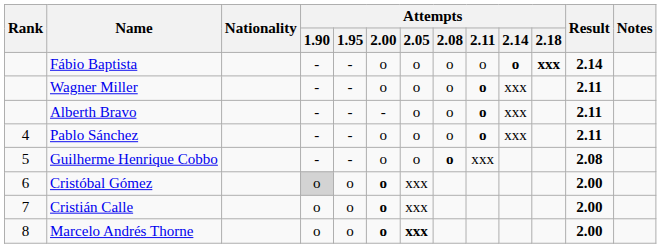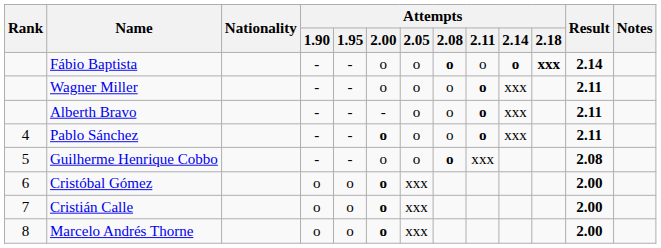Fábio Baptista | Attempts / 2.08: normal -> bold
Pablo Sánchez | Attempts / 2.00: normal -> bold
Cristóbal Gómez | Attempts / 1.90: lightgrey background -> no background
Marcelo Andrés Thorne | Attempts / 2.05: bold -> normal
